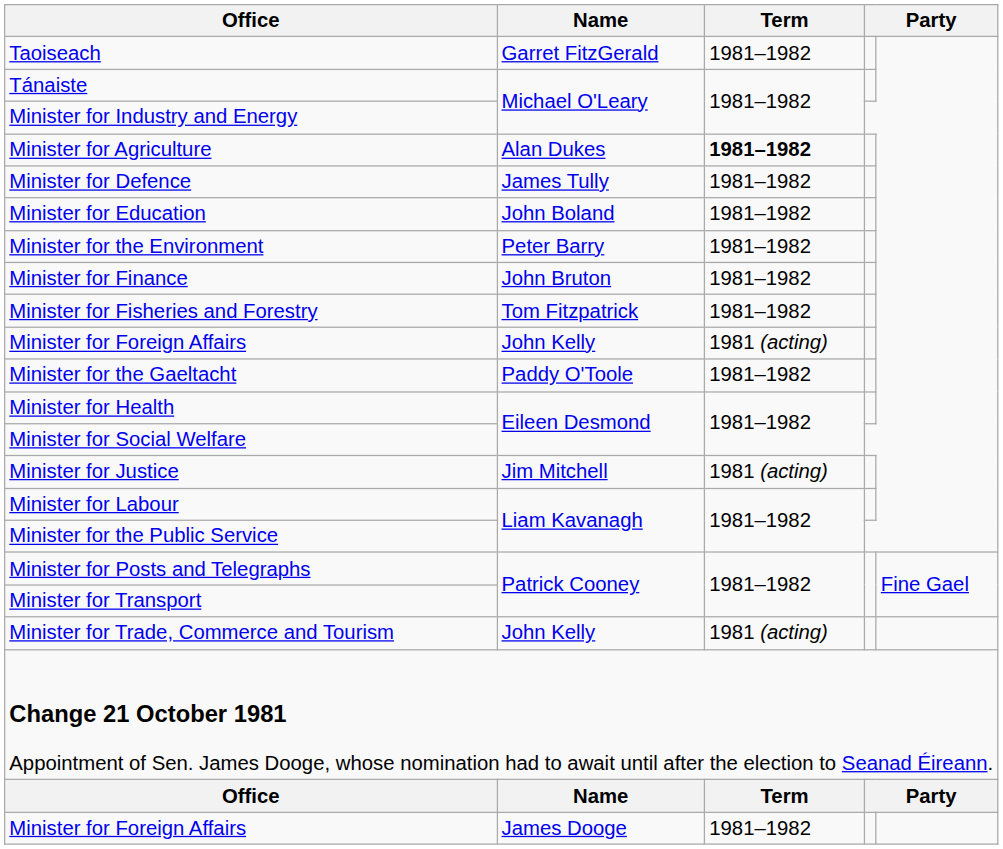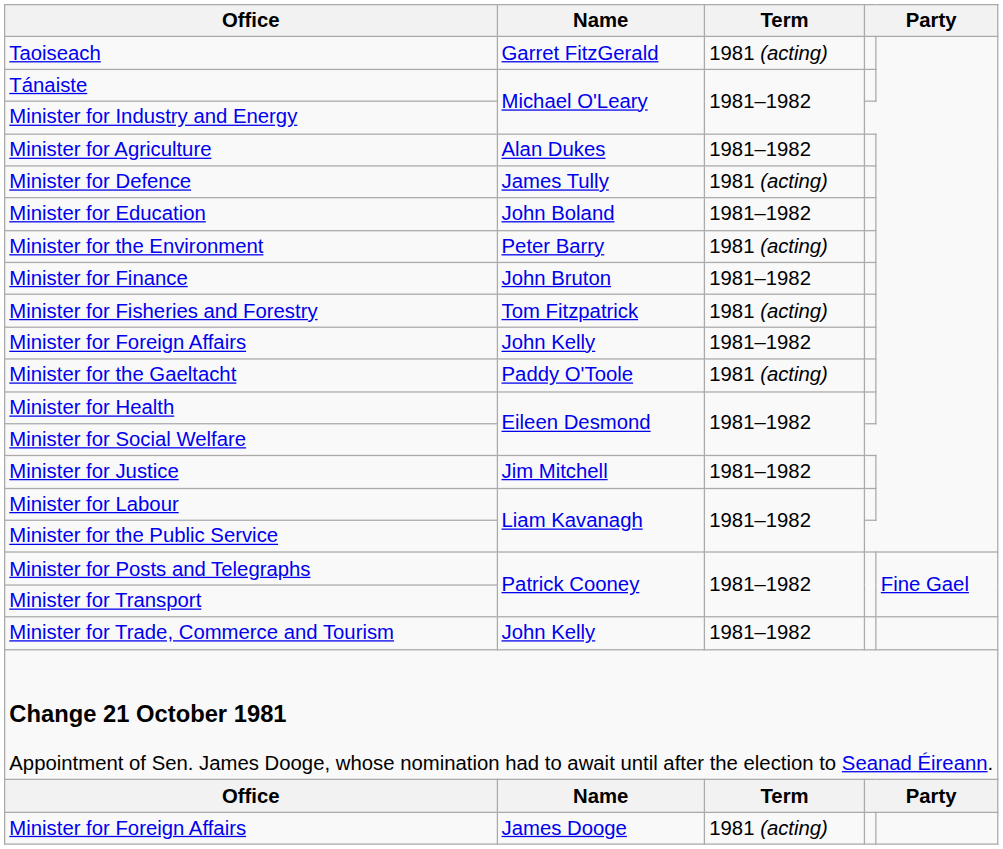Taoiseach | Term: 1981–1982 -> 1981 (acting)
Minister for Agriculture | Term: bold -> normal
Minister for Defence | Term: 1981–1982 -> 1981 (acting)
Minister for the Environment | Term: 1981–1982 -> 1981 (acting)
Minister for Fisheries and Forestry | Term: 1981–1982 -> 1981 (acting)
Minister for Foreign Affairs / John Kelly | Term: 1981 (acting) -> 1981–1982
Minister for the Gaeltacht | Term: 1981–1982 -> 1981 (acting)
Minister for Justice | Term: 1981 (acting) -> 1981–1982
Minister for Trade, Commerce and Tourism | Term: 1981 (acting) -> 1981–1982
Minister for Foreign Affairs / James Dooge | Term: 1981–1982 -> 1981 (acting)
